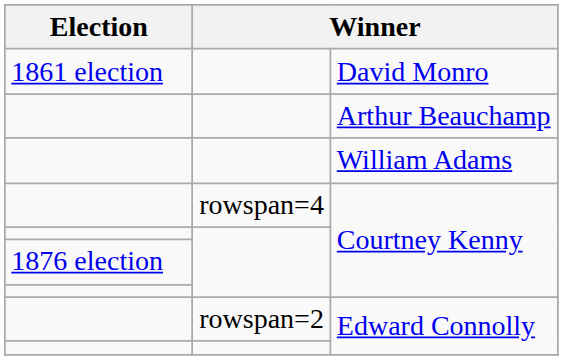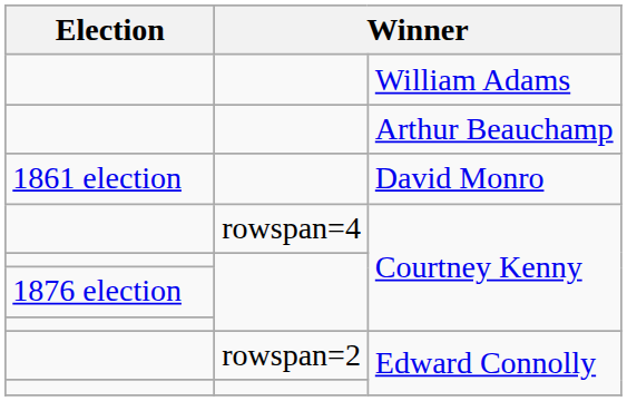rows swapped: David Monro <-> William Adams
